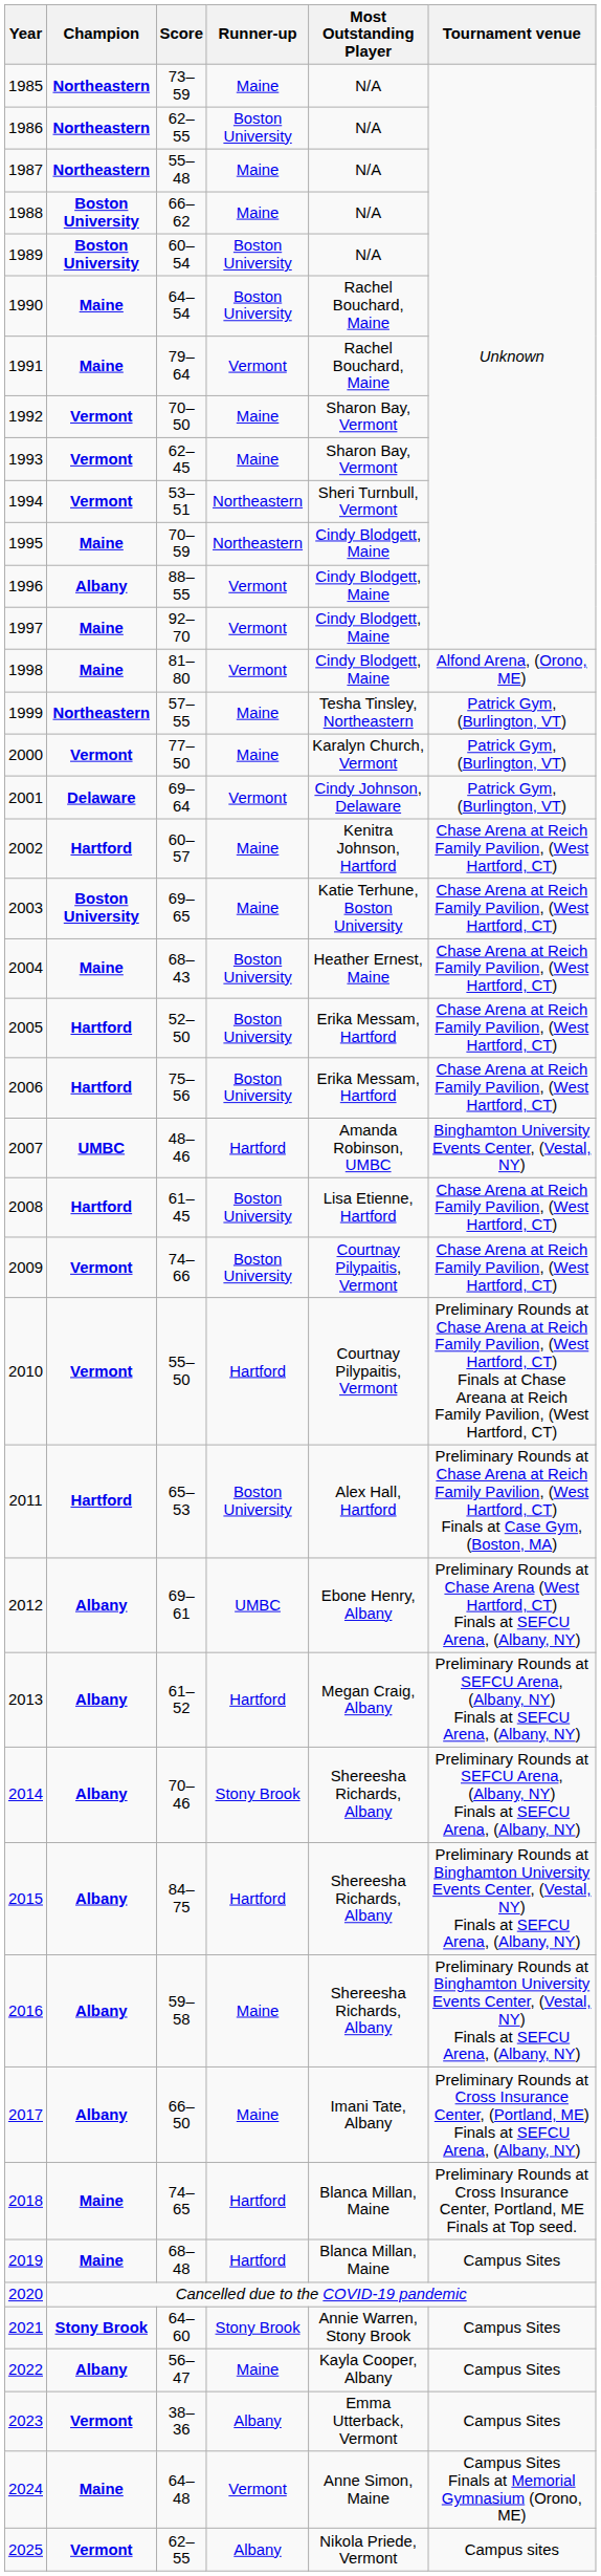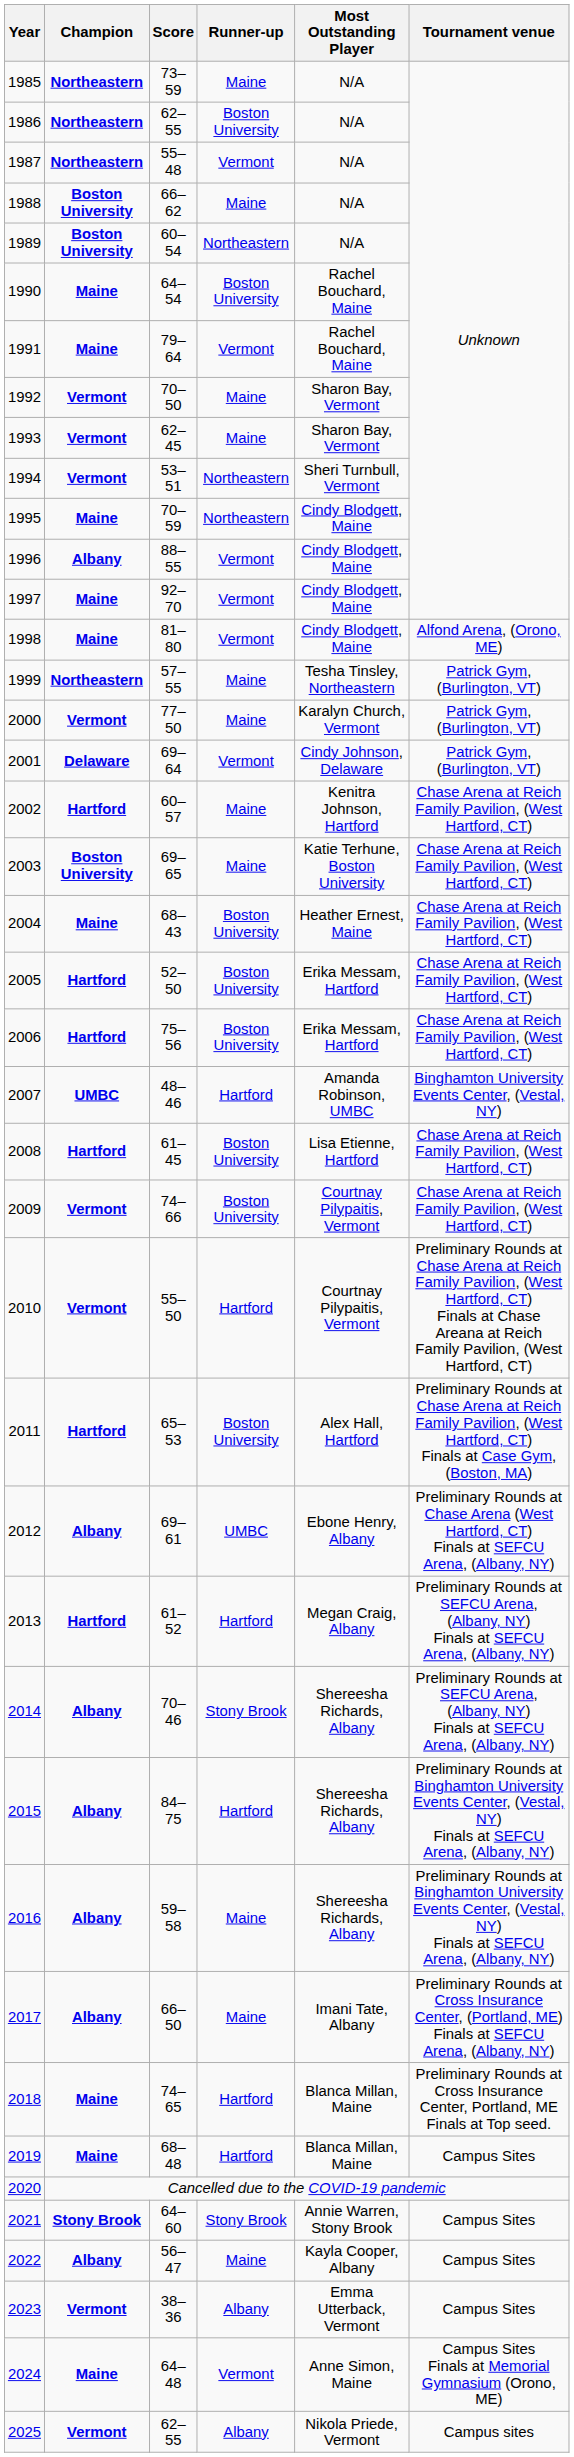1987 | Runner-up: Maine -> Vermont
1989 | Runner-up: Boston University -> Northeastern
2013 | Champion: Albany -> Hartford
